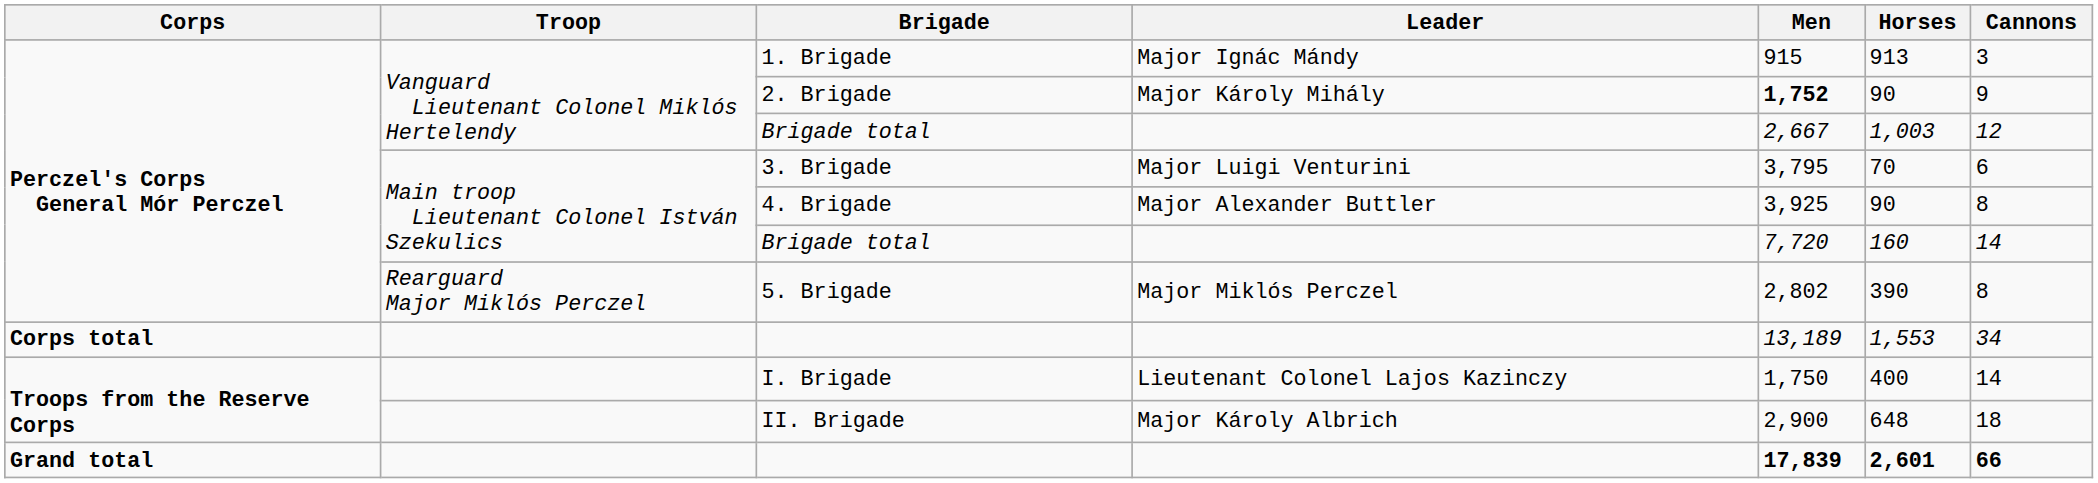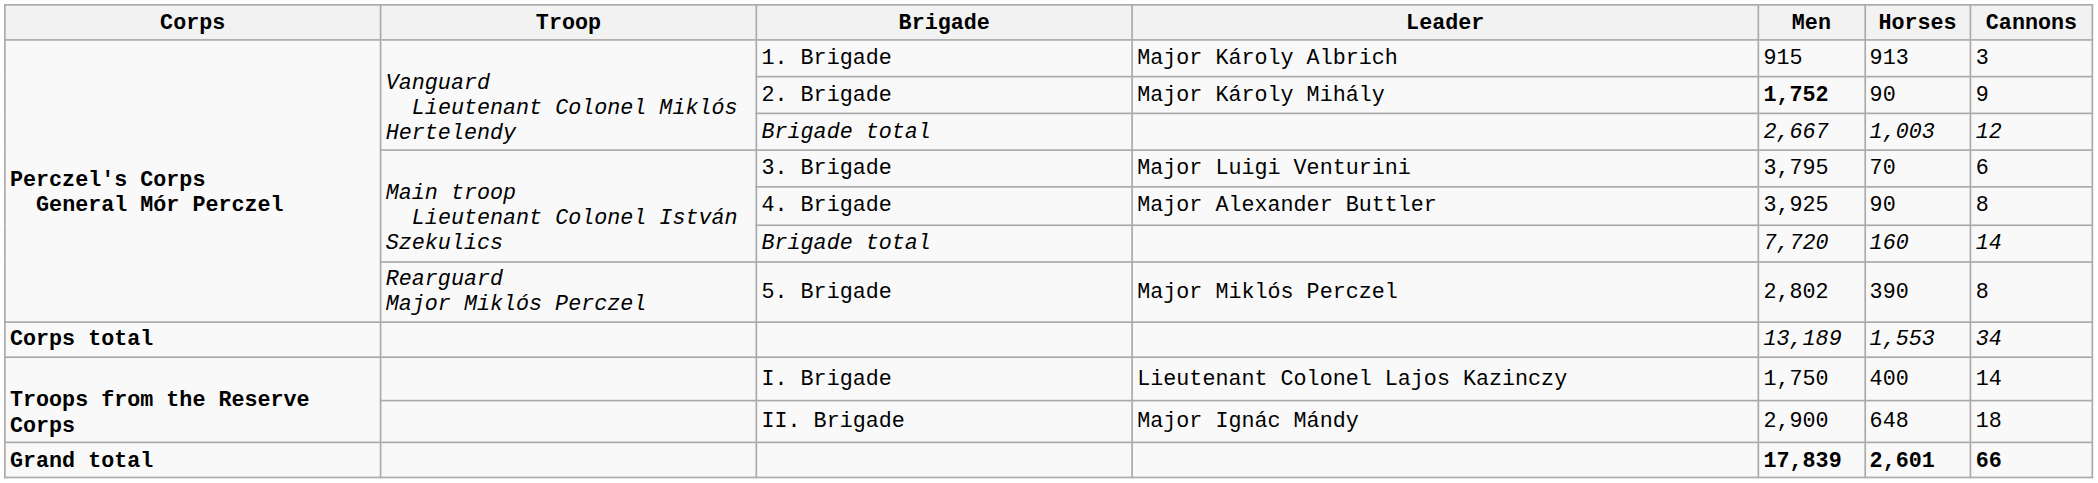1. Brigade | Leader: Major Ignác Mándy -> Major Károly Albrich
II. Brigade | Leader: Major Károly Albrich -> Major Ignác Mándy
